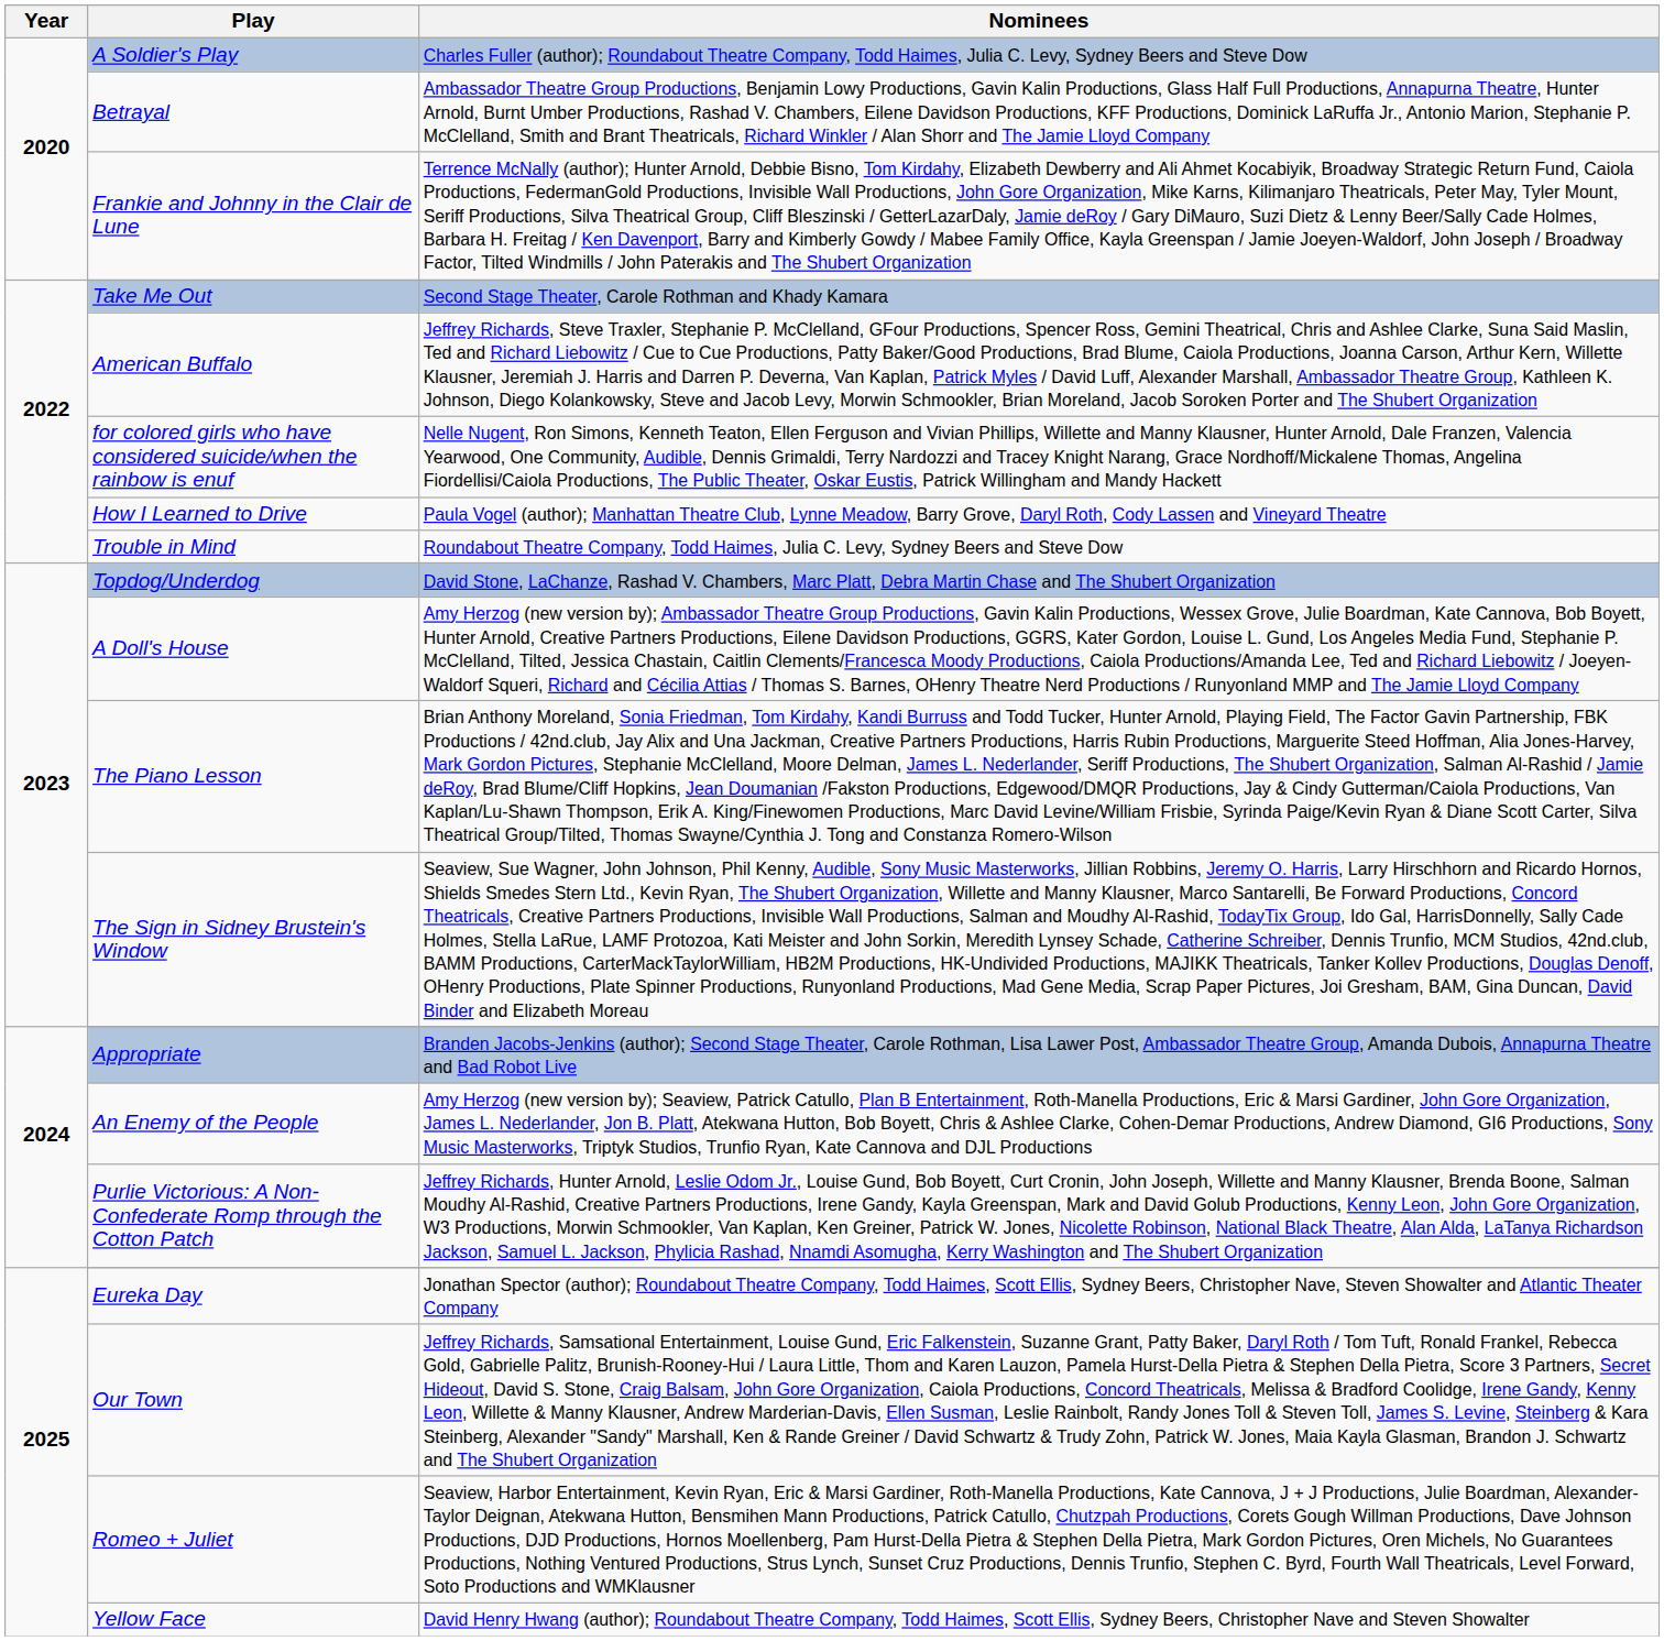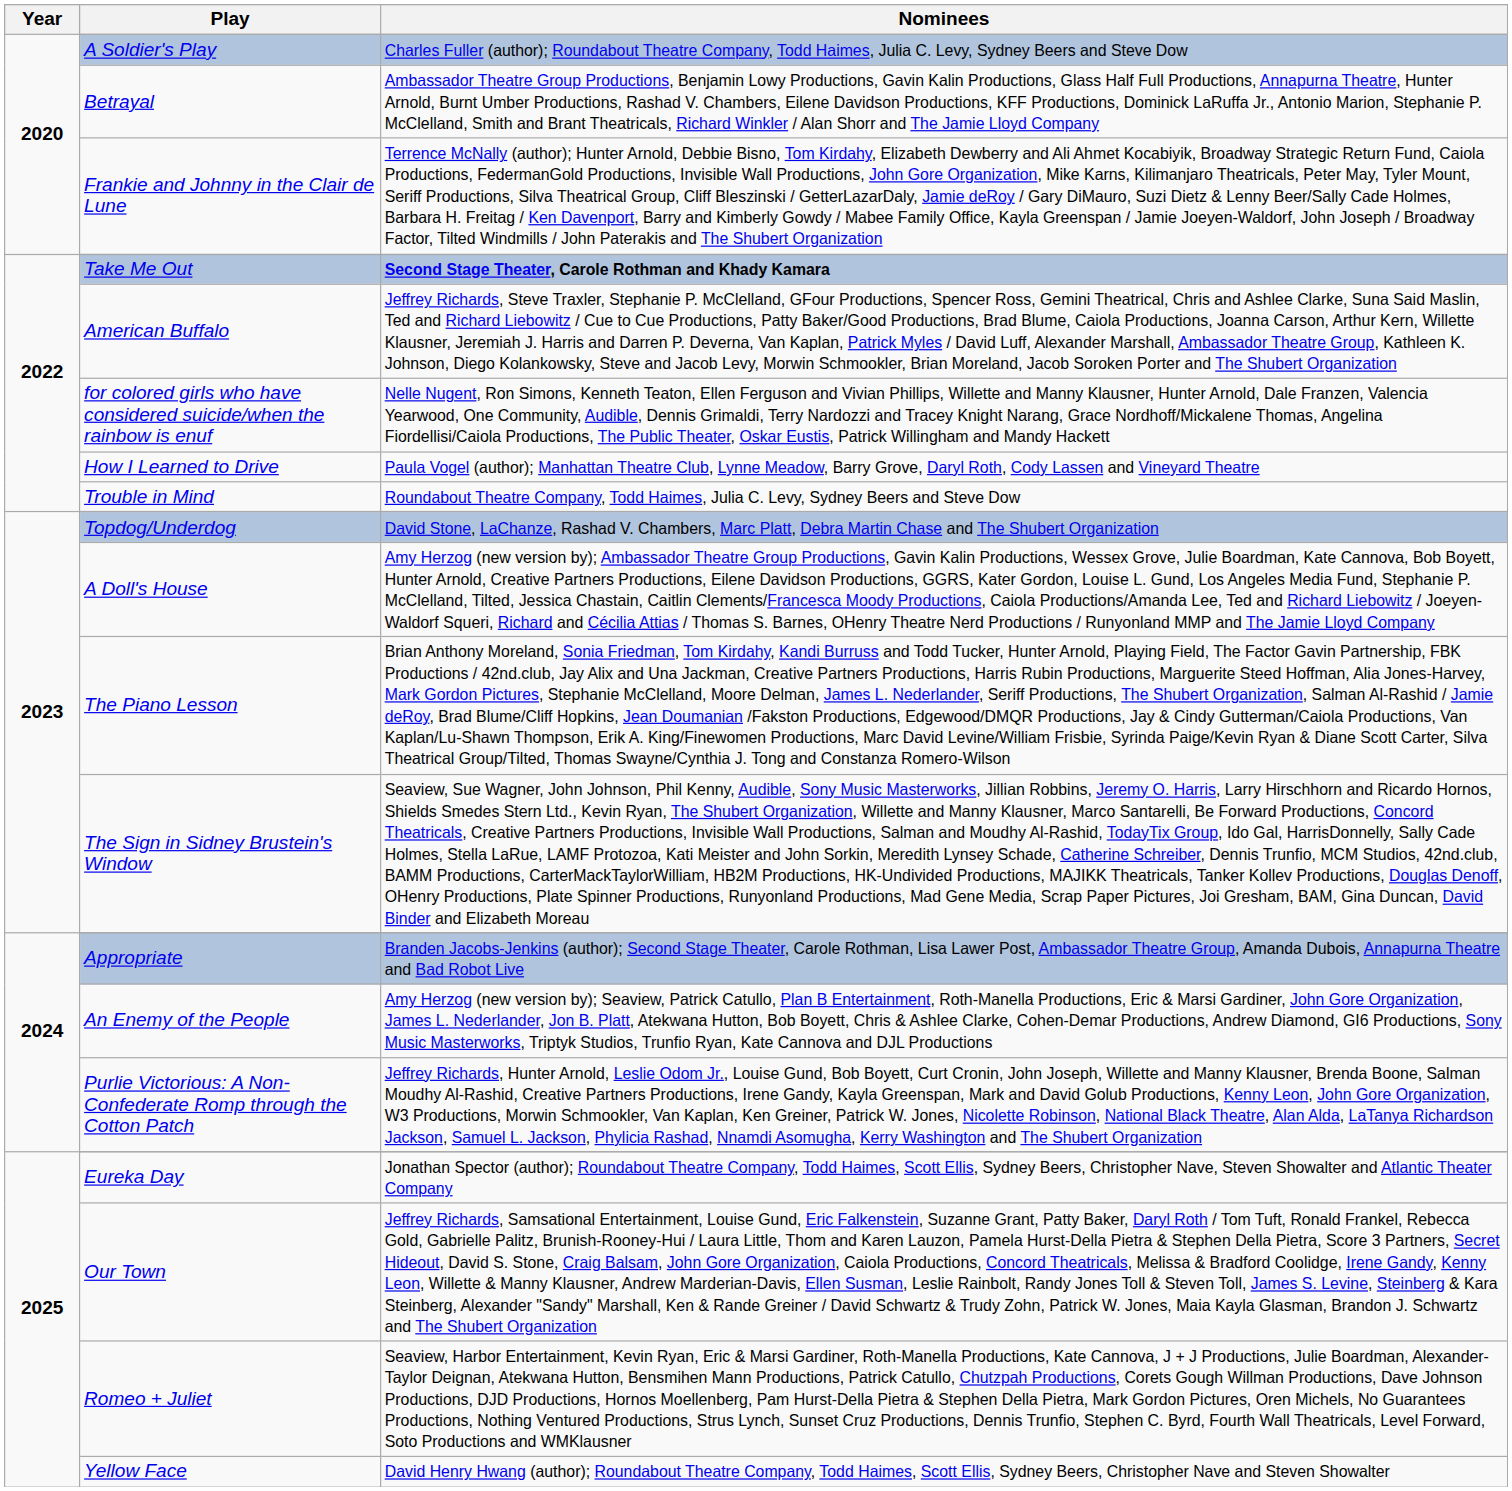Take Me Out | Nominees: normal -> bold
